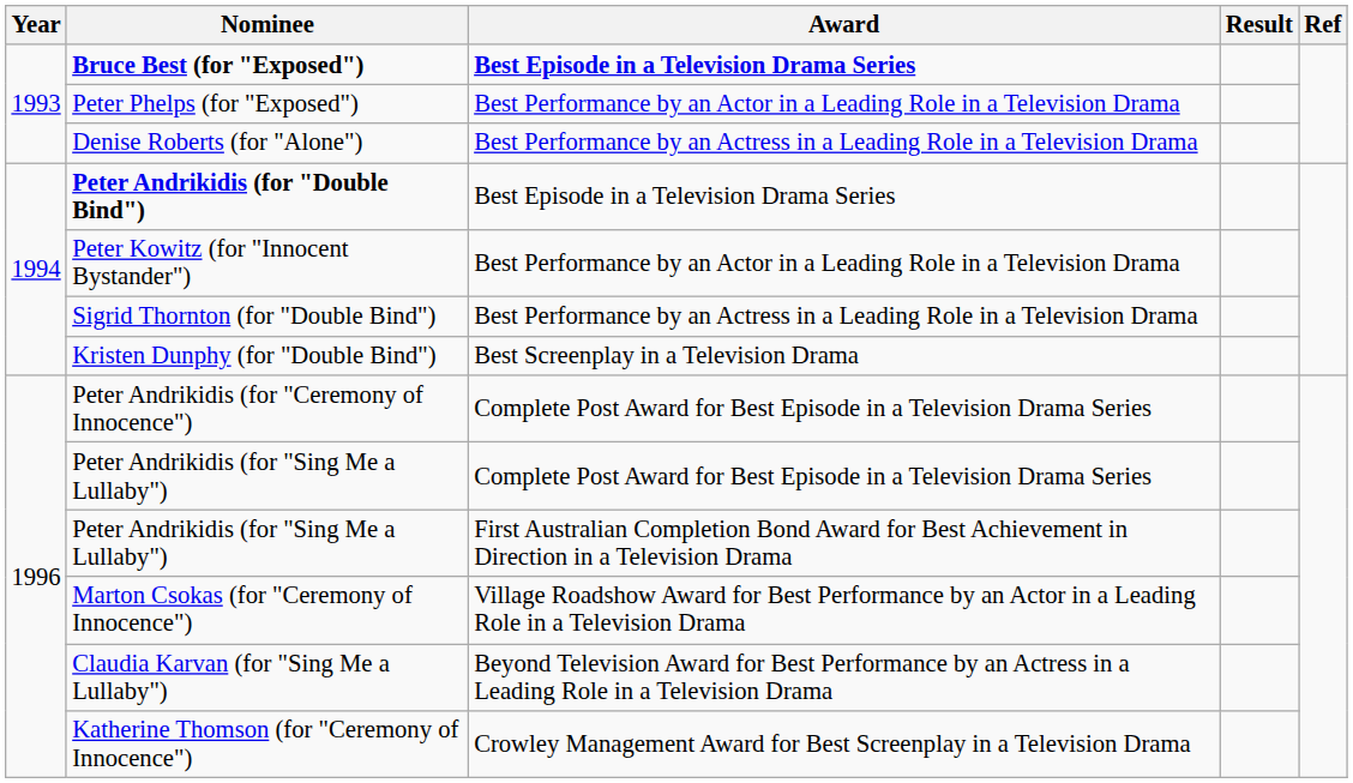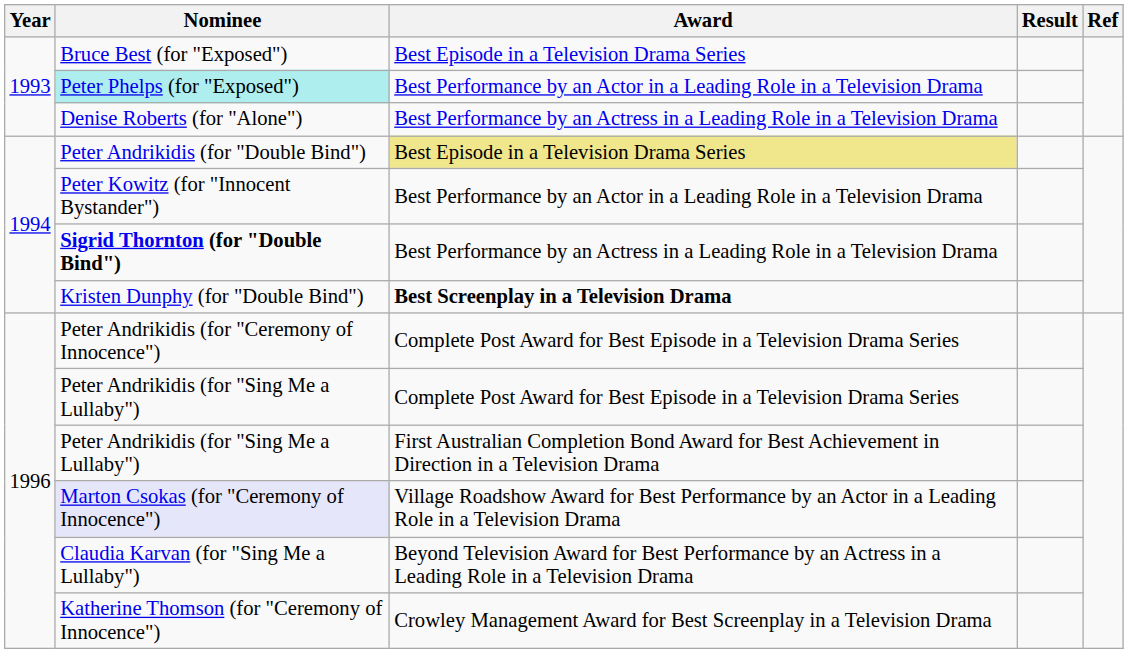Bruce Best (for "Exposed") | Nominee: bold -> normal
Bruce Best (for "Exposed") | Award: bold -> normal
Peter Phelps (for "Exposed") | Nominee: no background -> paleturquoise background
Peter Andrikidis (for "Double Bind") | Nominee: bold -> normal
Peter Andrikidis (for "Double Bind") | Award: no background -> khaki background
Sigrid Thornton (for "Double Bind") | Nominee: normal -> bold
Kristen Dunphy (for "Double Bind") | Award: normal -> bold
Marton Csokas (for "Ceremony of Innocence") | Nominee: no background -> lavender background
